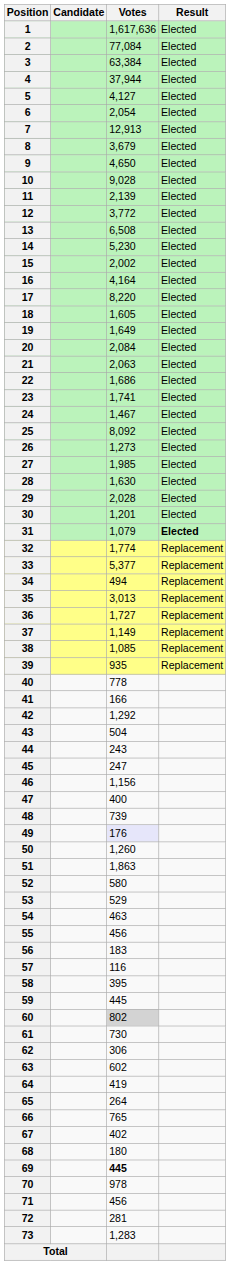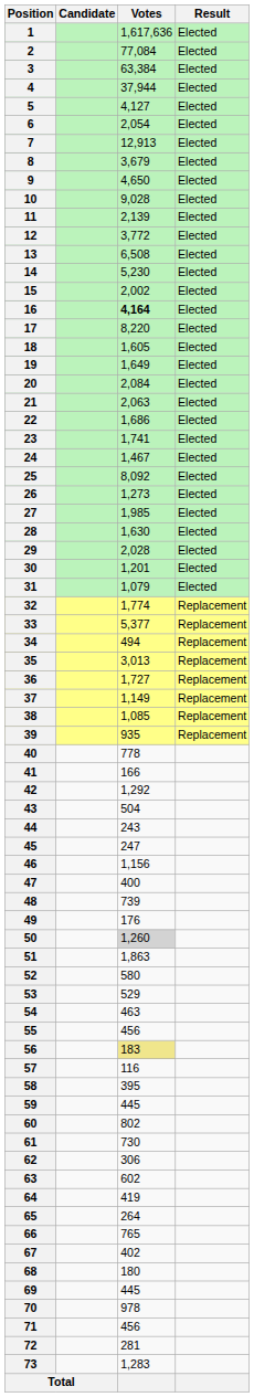16 | Votes: normal -> bold
31 | Result: bold -> normal
49 | Votes: lavender background -> no background
50 | Votes: no background -> lightgrey background
56 | Votes: no background -> khaki background
60 | Votes: lightgrey background -> no background
69 | Votes: bold -> normal
